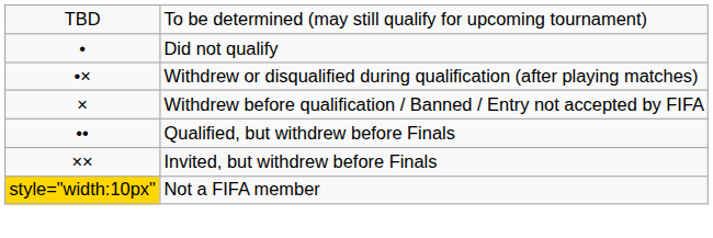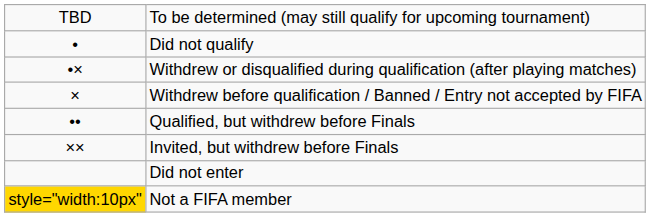+ row: Did not enter
